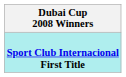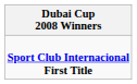row 2 | column 1: paleturquoise background -> no background
